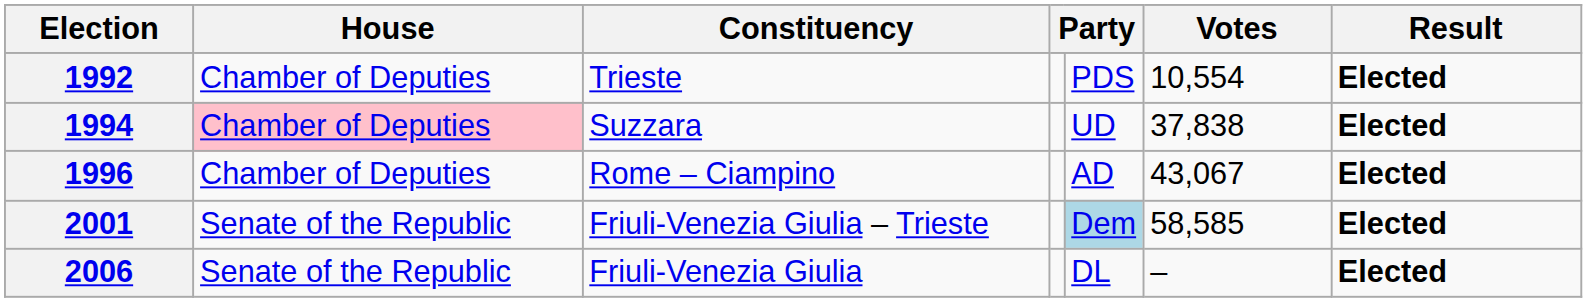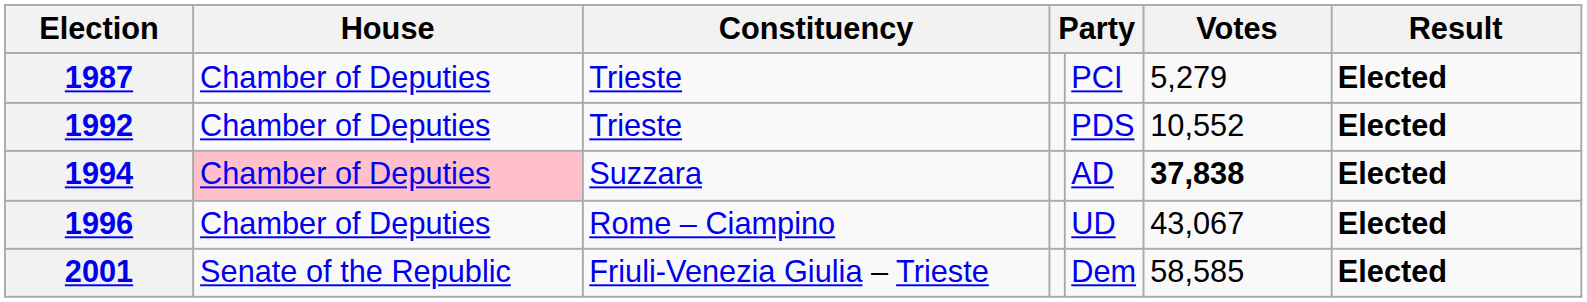+ row: 1987 | Chamber of Deputies | Trieste | PCI | 5,279 | Elected
1992 | Votes: 10,554 -> 10,552
1994 | column 5: UD -> AD
1994 | Votes: normal -> bold
1996 | column 5: AD -> UD
2001 | column 5: lightblue background -> no background
- row: 2006 | Senate of the Republic | Friuli-Venezia Giulia | DL | – | Elected
